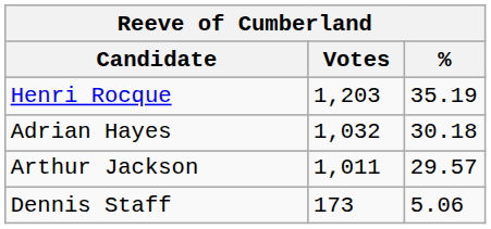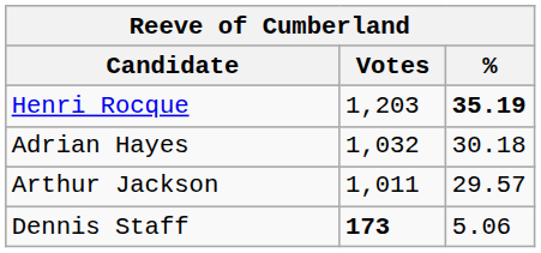Henri Rocque | %: normal -> bold
Dennis Staff | Votes: normal -> bold
